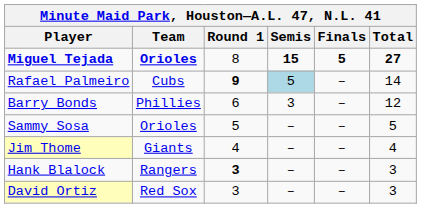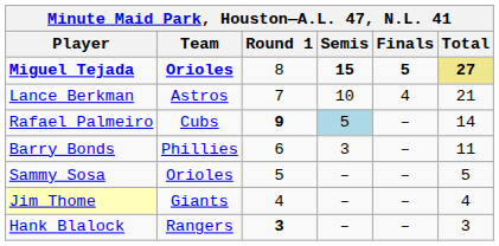Miguel Tejada | Total: no background -> khaki background
+ row: Lance Berkman | Astros | 7 | 10 | 4 | 21
Barry Bonds | Total: 12 -> 11
- row: David Ortiz | Red Sox | 3 | – | – | 3
